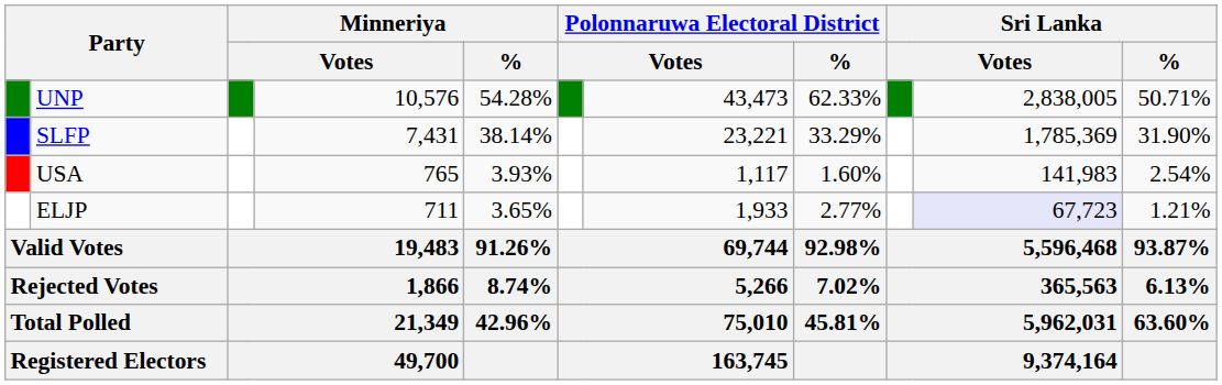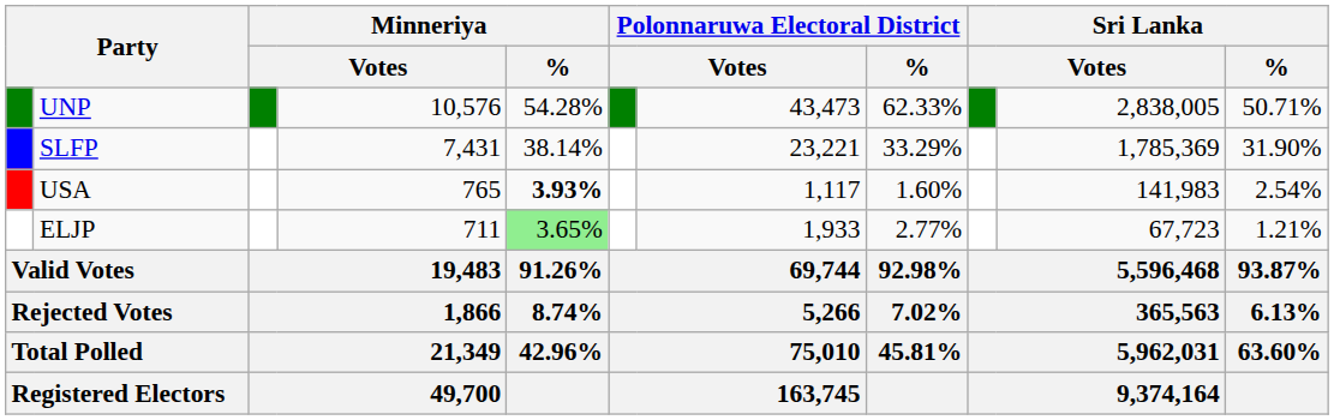USA | Minneriya / %: normal -> bold
ELJP | Minneriya / %: no background -> lightgreen background
ELJP | column 10: lavender background -> no background
